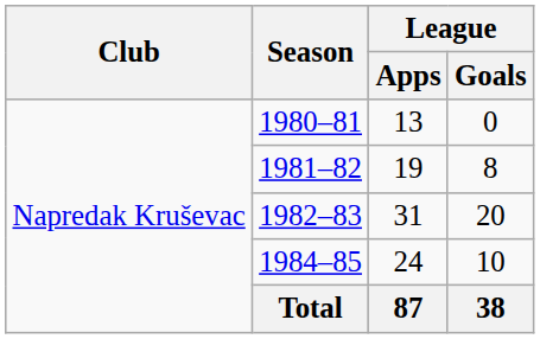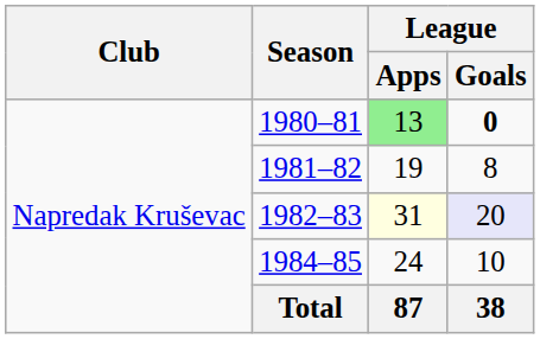1980–81 | League / Apps: no background -> lightgreen background
1980–81 | League / Goals: normal -> bold
1982–83 | League / Apps: no background -> lightyellow background
1982–83 | League / Goals: no background -> lavender background
